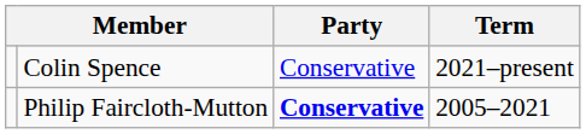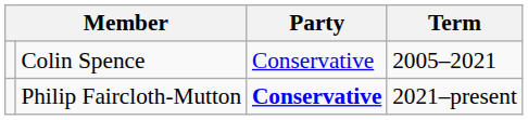Colin Spence | Term: 2021–present -> 2005–2021
Philip Faircloth-Mutton | Term: 2005–2021 -> 2021–present
